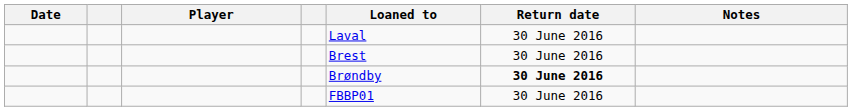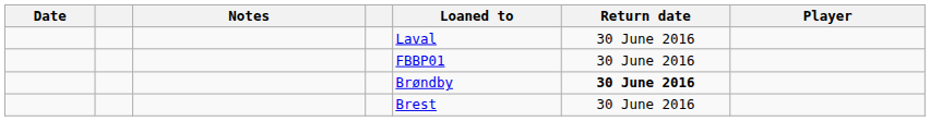columns swapped: Player <-> Notes
row 3 | Loaned to: Brest -> FBBP01
row 5 | Loaned to: FBBP01 -> Brest
